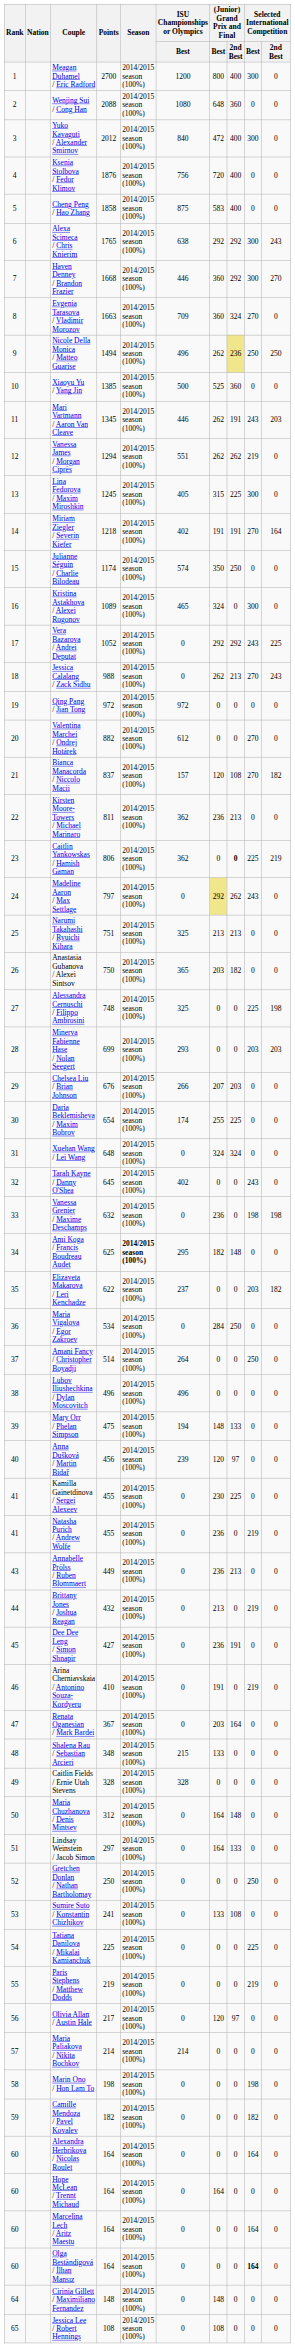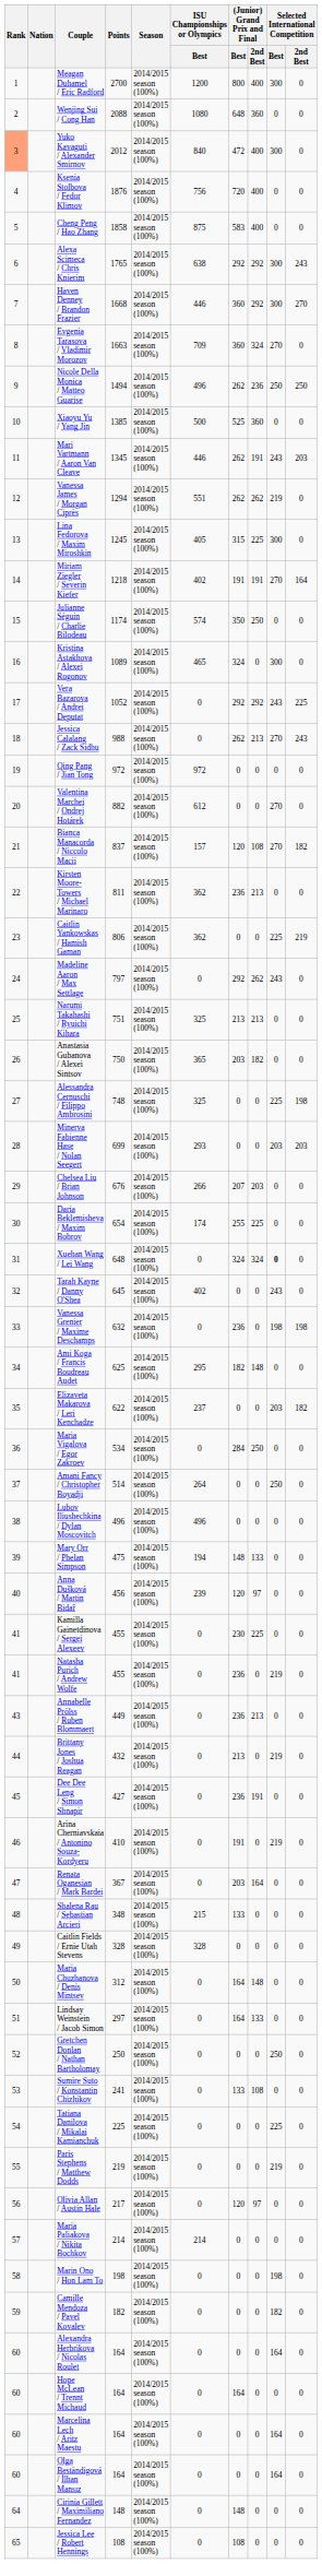Yuko Kavaguti / Alexander Smirnov | Rank: no background -> lightsalmon background
Nicole Della Monica / Matteo Guarise | (Junior) Grand Prix and Final / 2nd Best: khaki background -> no background
Caitlin Yankowskas / Hamish Gaman | (Junior) Grand Prix and Final / 2nd Best: bold -> normal
Madeline Aaron / Max Settlage | (Junior) Grand Prix and Final / Best: khaki background -> no background
Xuehan Wang / Lei Wang | Selected International Competition / Best: normal -> bold
Ami Koga / Francis Boudreau Audet | Season: bold -> normal
Olga Beständigová / İlhan Mansız | Selected International Competition / Best: bold -> normal
